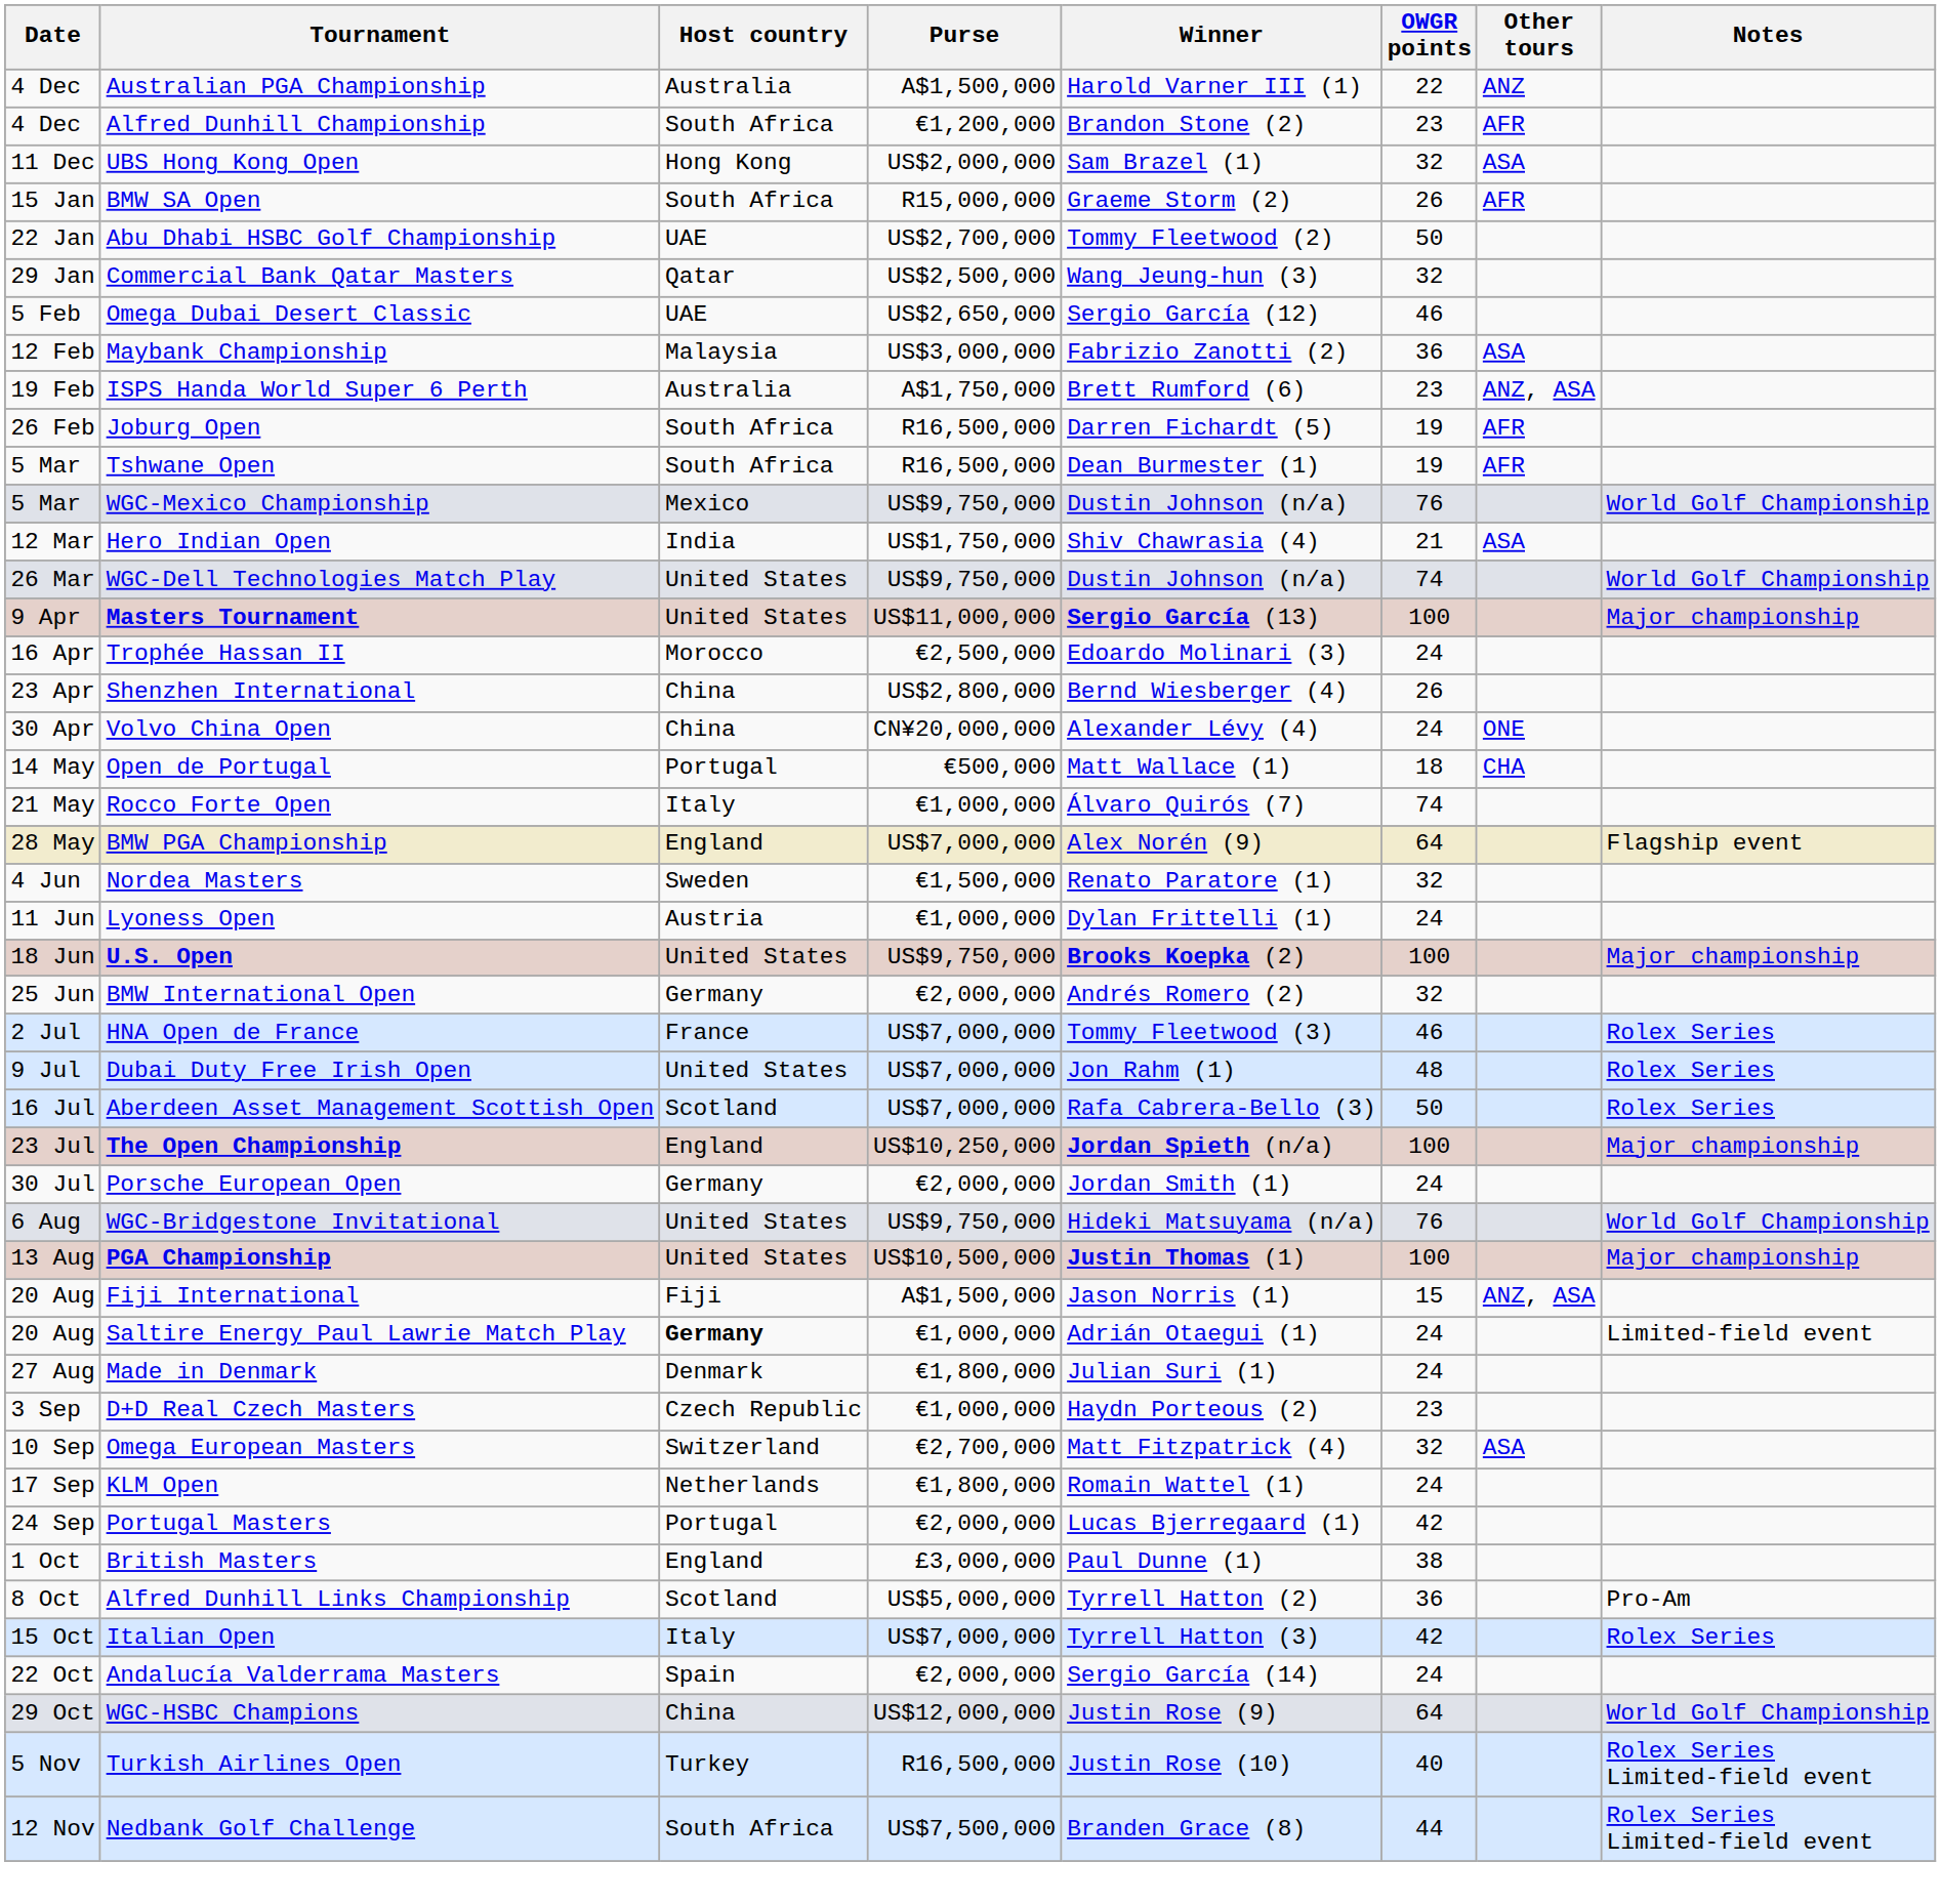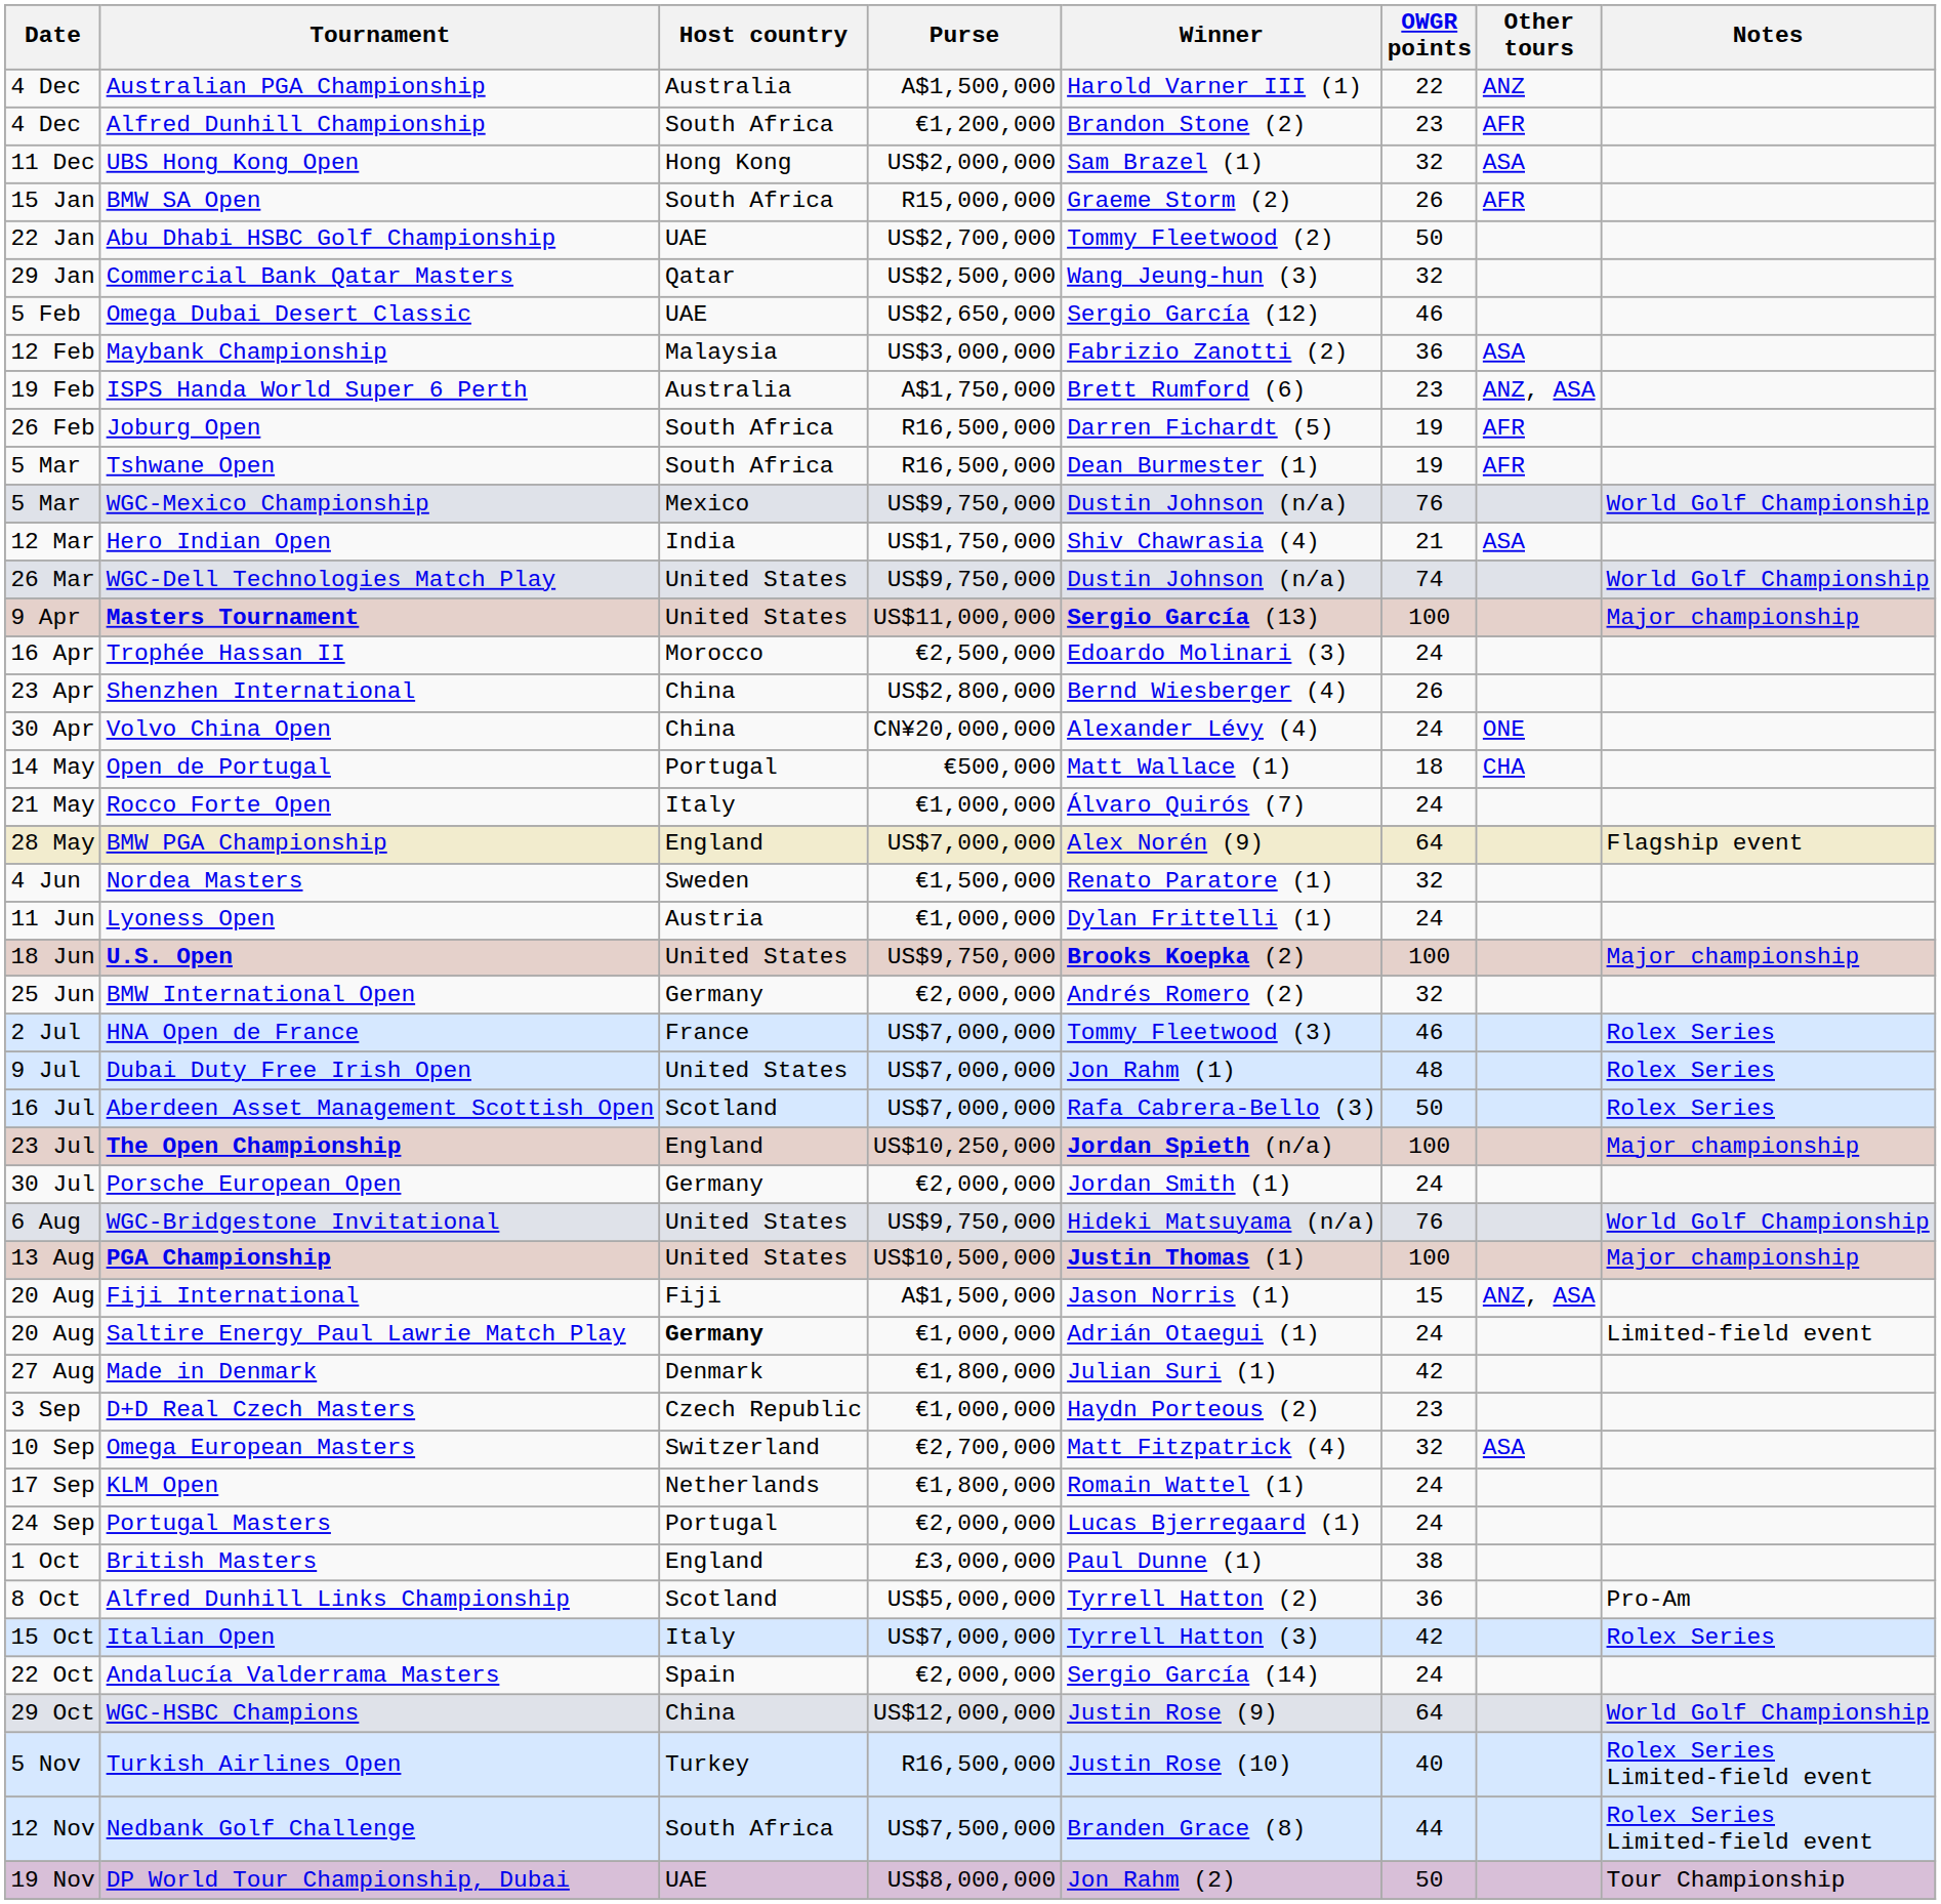Rocco Forte Open | OWGR points: 74 -> 24
Made in Denmark | OWGR points: 24 -> 42
Portugal Masters | OWGR points: 42 -> 24
+ row: 19 Nov | DP World Tour Championship, Dubai | UAE | US$8,000,000 | Jon Rahm (2) | 50 | Tour Championship
